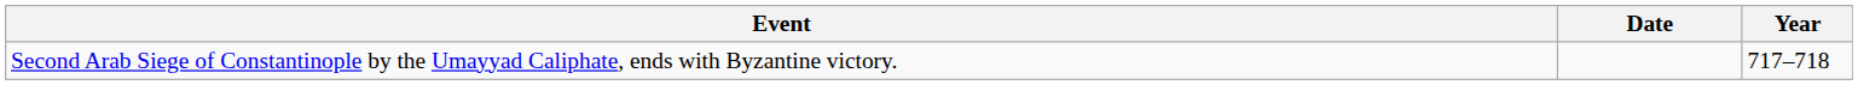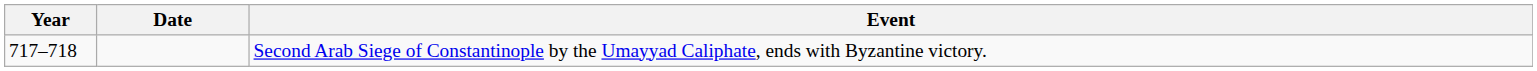columns swapped: Year <-> Event
